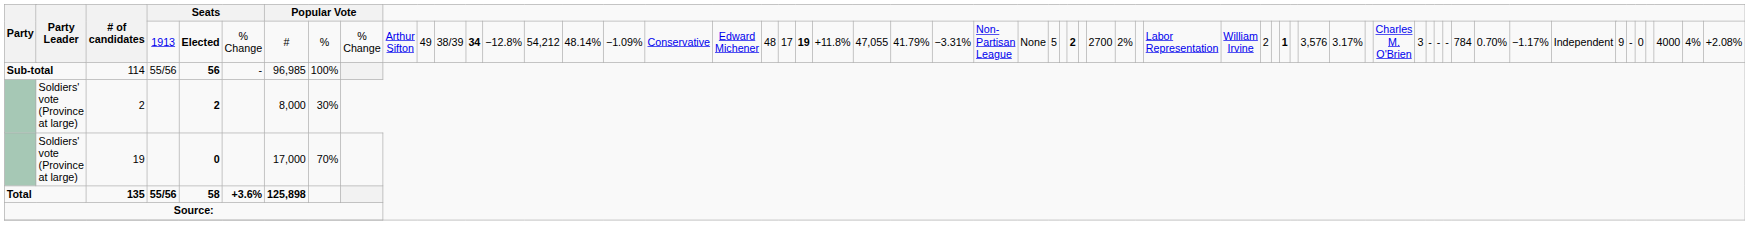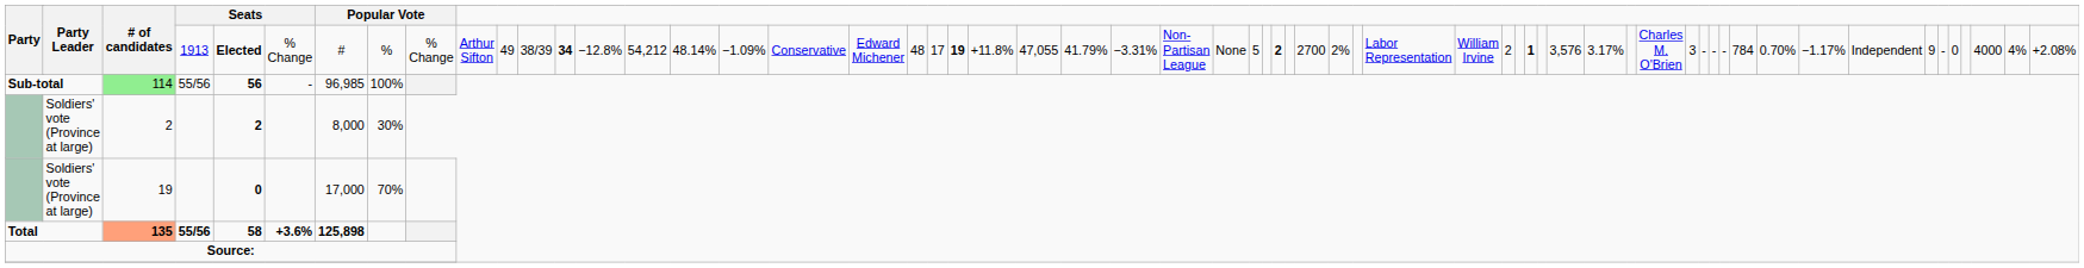114 | # of candidates: no background -> lightgreen background
135 | # of candidates: no background -> lightsalmon background
